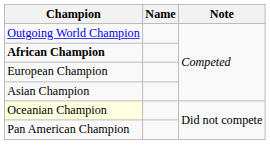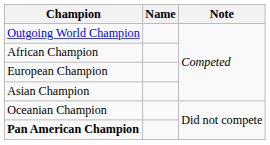African Champion | Champion: bold -> normal
Oceanian Champion | Champion: lightyellow background -> no background
Pan American Champion | Champion: normal -> bold
